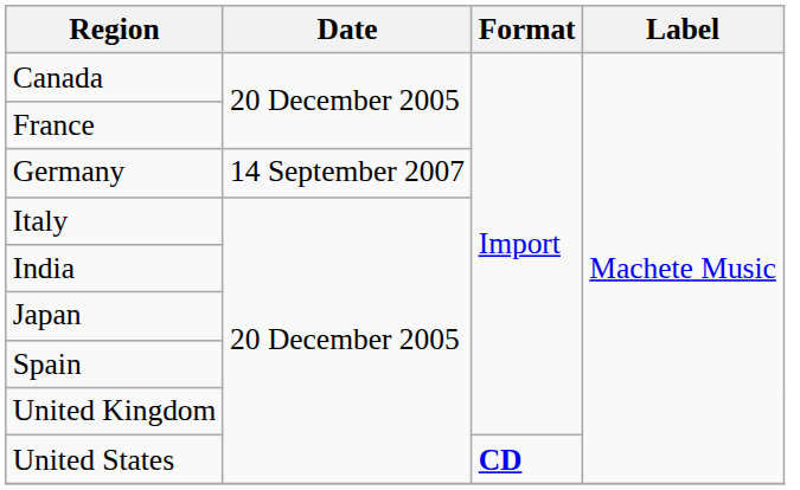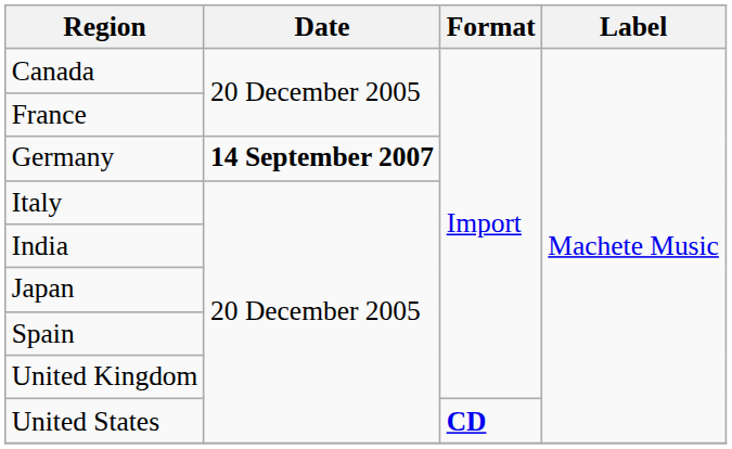Germany | Date: normal -> bold
